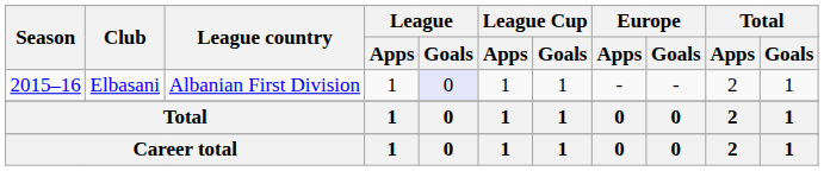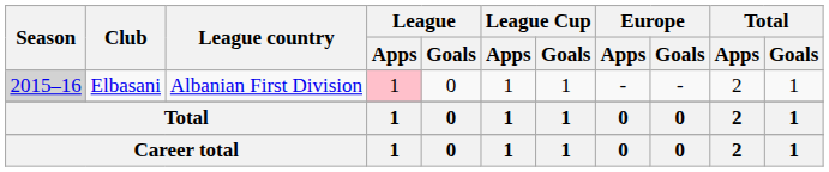Elbasani | Season: no background -> lightgrey background
Elbasani | League / Apps: no background -> pink background
Elbasani | League / Goals: lavender background -> no background
